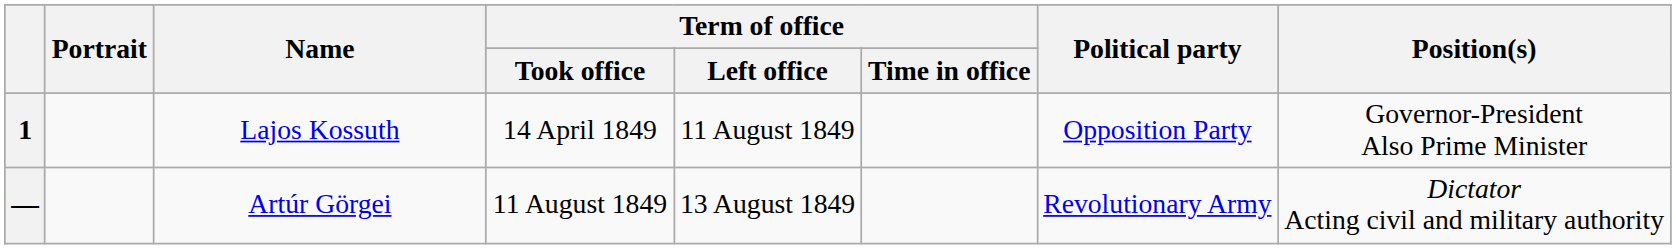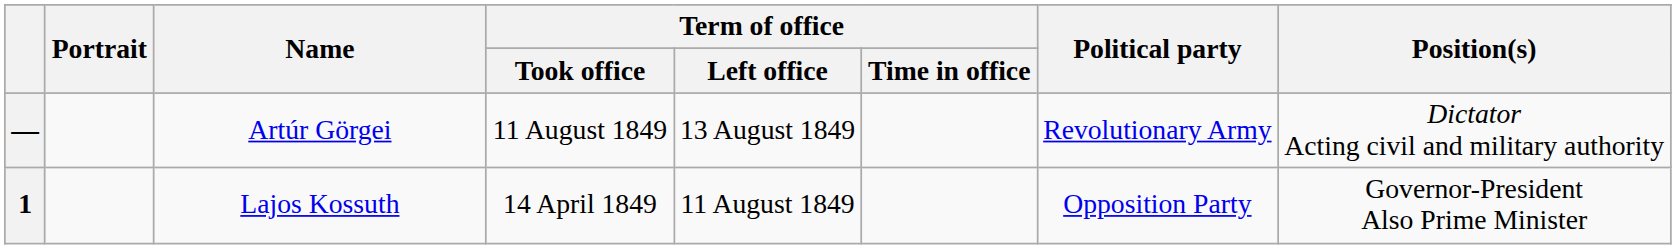rows swapped: 1 <-> —
